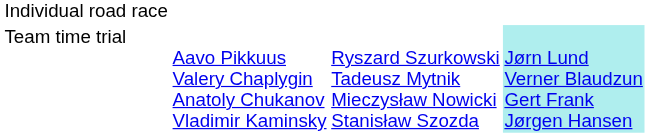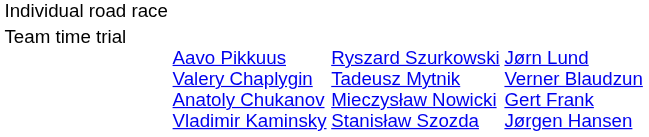Team time trial | column 4: paleturquoise background -> no background
